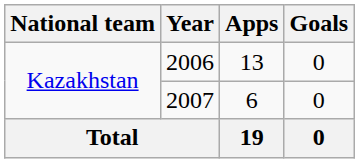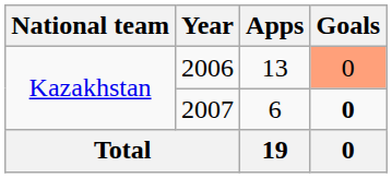2006 | Goals: no background -> lightsalmon background
2007 | Goals: normal -> bold
